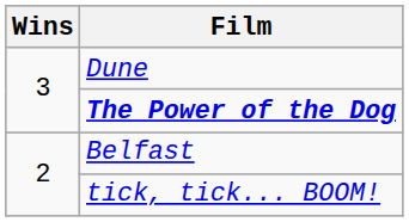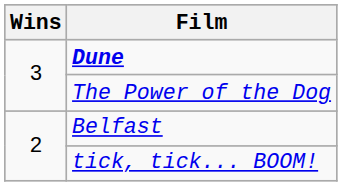Dune | Film: normal -> bold
The Power of the Dog | Film: bold -> normal
